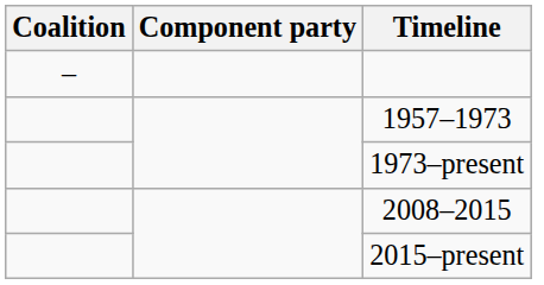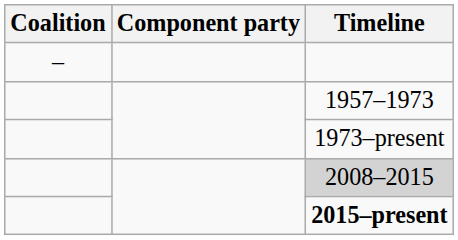2008–2015 | Timeline: no background -> lightgrey background
2015–present | Timeline: normal -> bold
